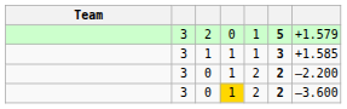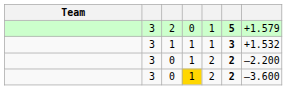row 3 | column 7: +1.585 -> +1.532
